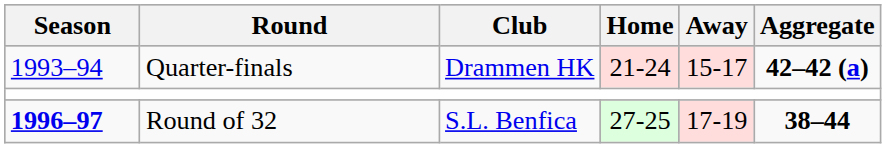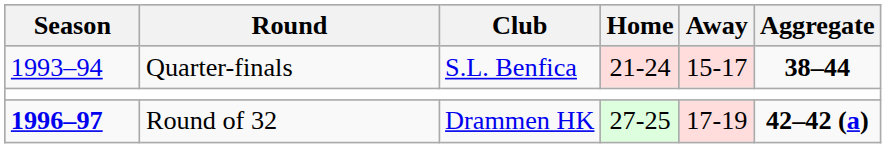Quarter-finals | Club: Drammen HK -> S.L. Benfica
Quarter-finals | Aggregate: 42–42 (a) -> 38–44
Round of 32 | Club: S.L. Benfica -> Drammen HK
Round of 32 | Aggregate: 38–44 -> 42–42 (a)
